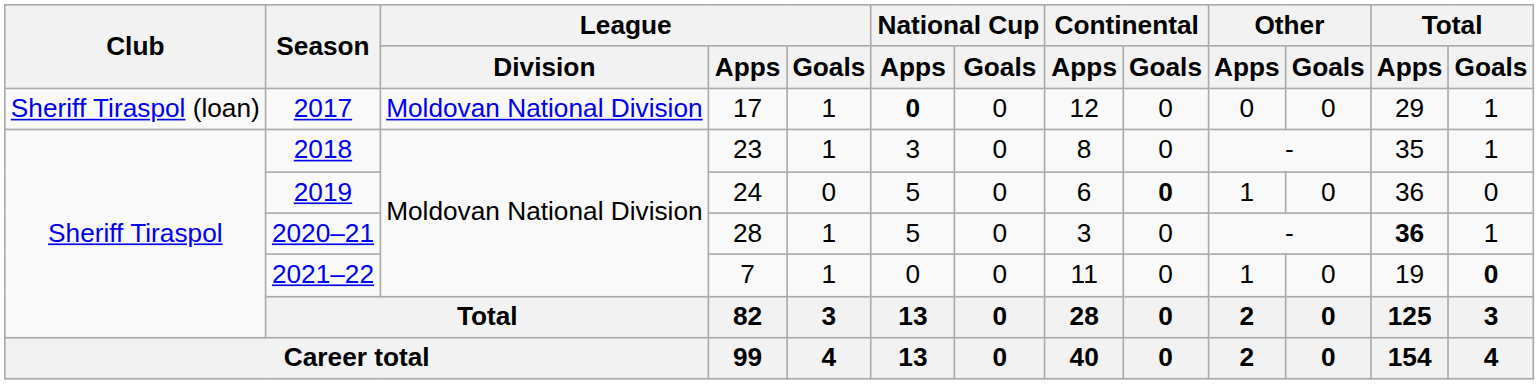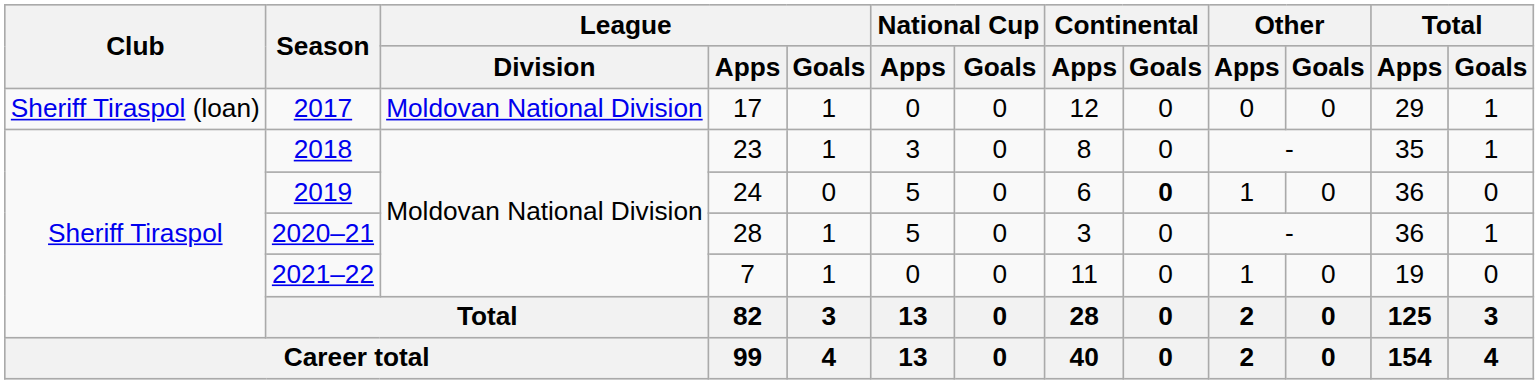2017 | National Cup / Apps: bold -> normal
2020–21 | Total / Apps: bold -> normal
2021–22 | Total / Goals: bold -> normal
